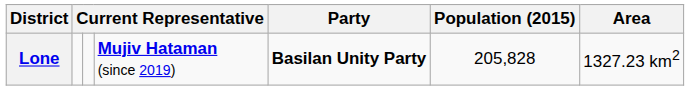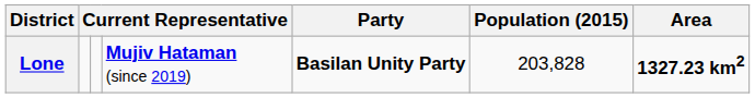Lone | Population (2015): 205,828 -> 203,828
Lone | Area: normal -> bold
